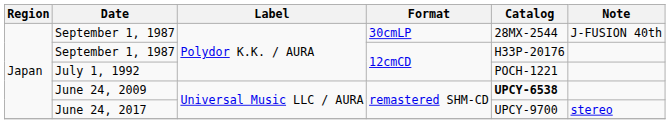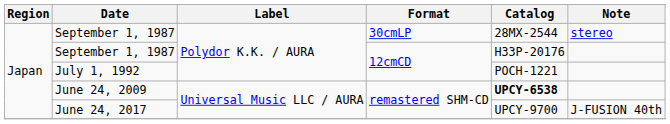September 1, 1987 / 30cmLP | Note: J-FUSION 40th -> stereo
June 24, 2017 | Note: stereo -> J-FUSION 40th
